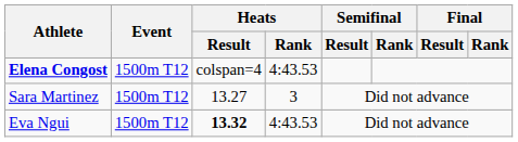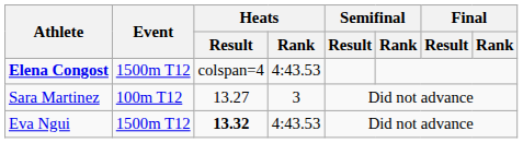Sara Martinez | Event: 1500m T12 -> 100m T12
